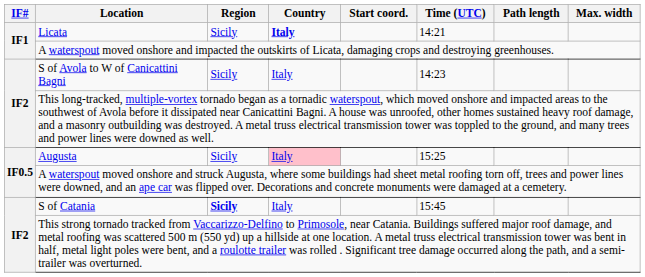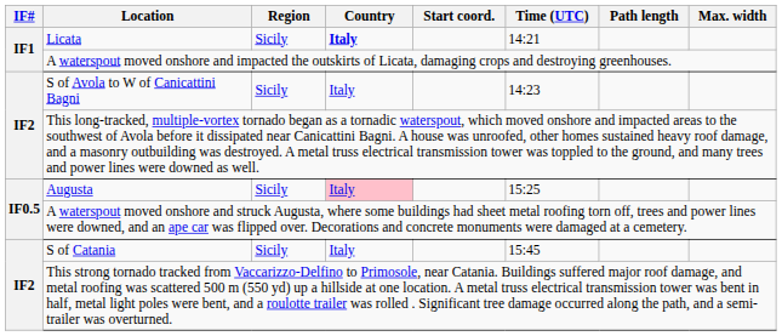S of Catania | Region: bold -> normal
